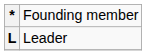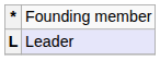L | column 2: no background -> lavender background
